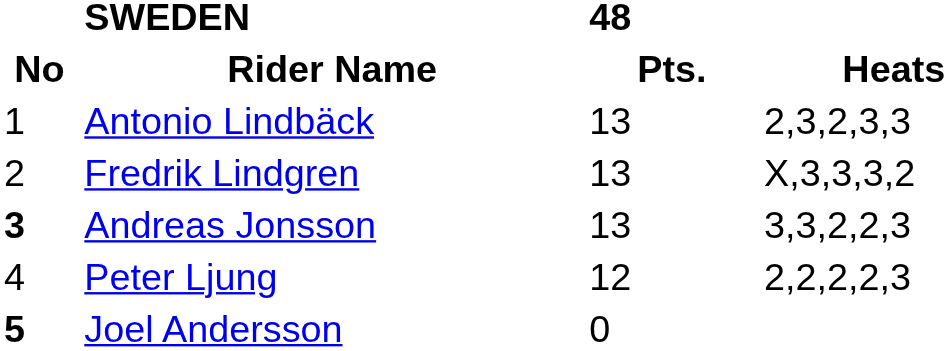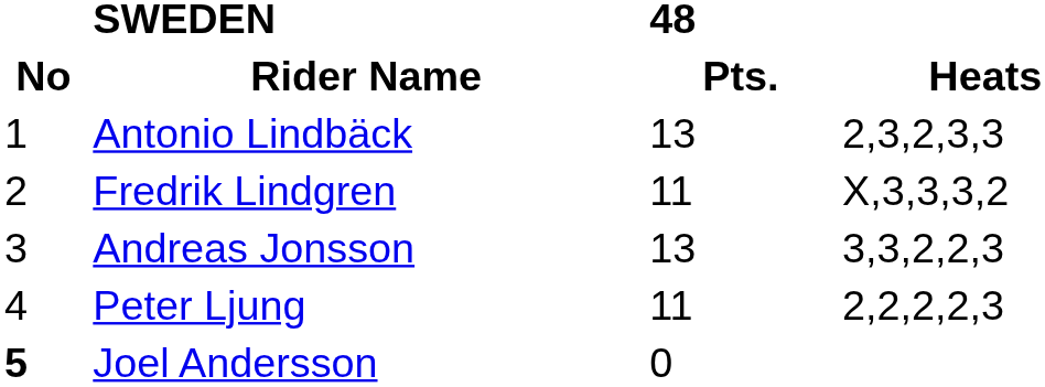Fredrik Lindgren | 48 / Pts.: 13 -> 11
Andreas Jonsson | No: bold -> normal
Peter Ljung | 48 / Pts.: 12 -> 11
